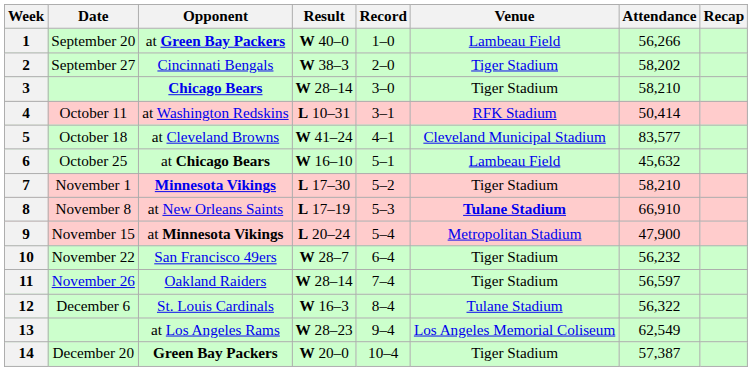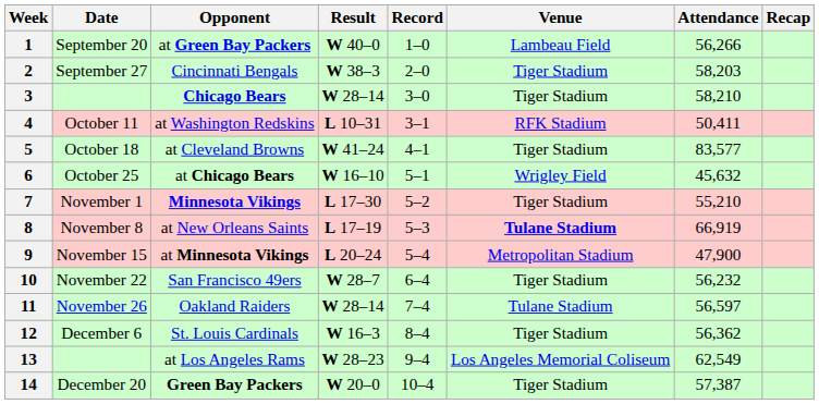2 | Attendance: 58,202 -> 58,203
4 | Attendance: 50,414 -> 50,411
5 | Venue: Cleveland Municipal Stadium -> Tiger Stadium
6 | Venue: Lambeau Field -> Wrigley Field
7 | Attendance: 58,210 -> 55,210
8 | Attendance: 66,910 -> 66,919
11 | Venue: Tiger Stadium -> Tulane Stadium
12 | Venue: Tulane Stadium -> Tiger Stadium
12 | Attendance: 56,322 -> 56,362
